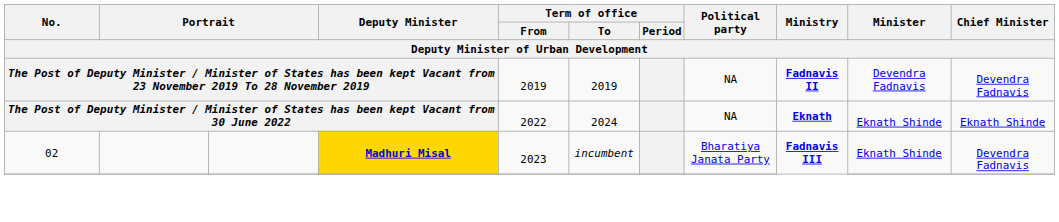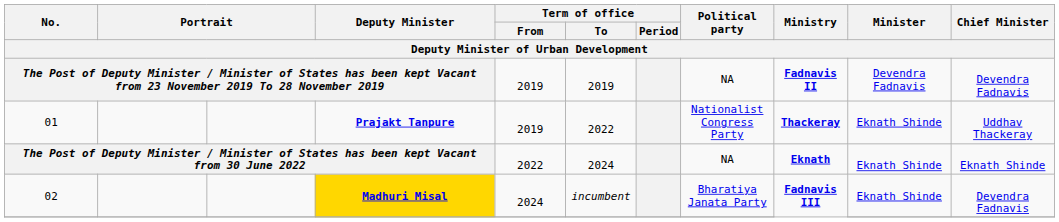+ row: 01 | Prajakt Tanpure | 2019 | 2022 | Nationalist Congress Party | Thackeray | Eknath Shinde | Uddhav Thackeray
02 | Term of office / From: 2023 -> 2024
